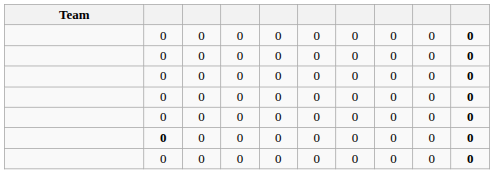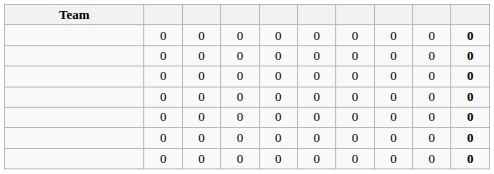row 7 | column 2: bold -> normal
